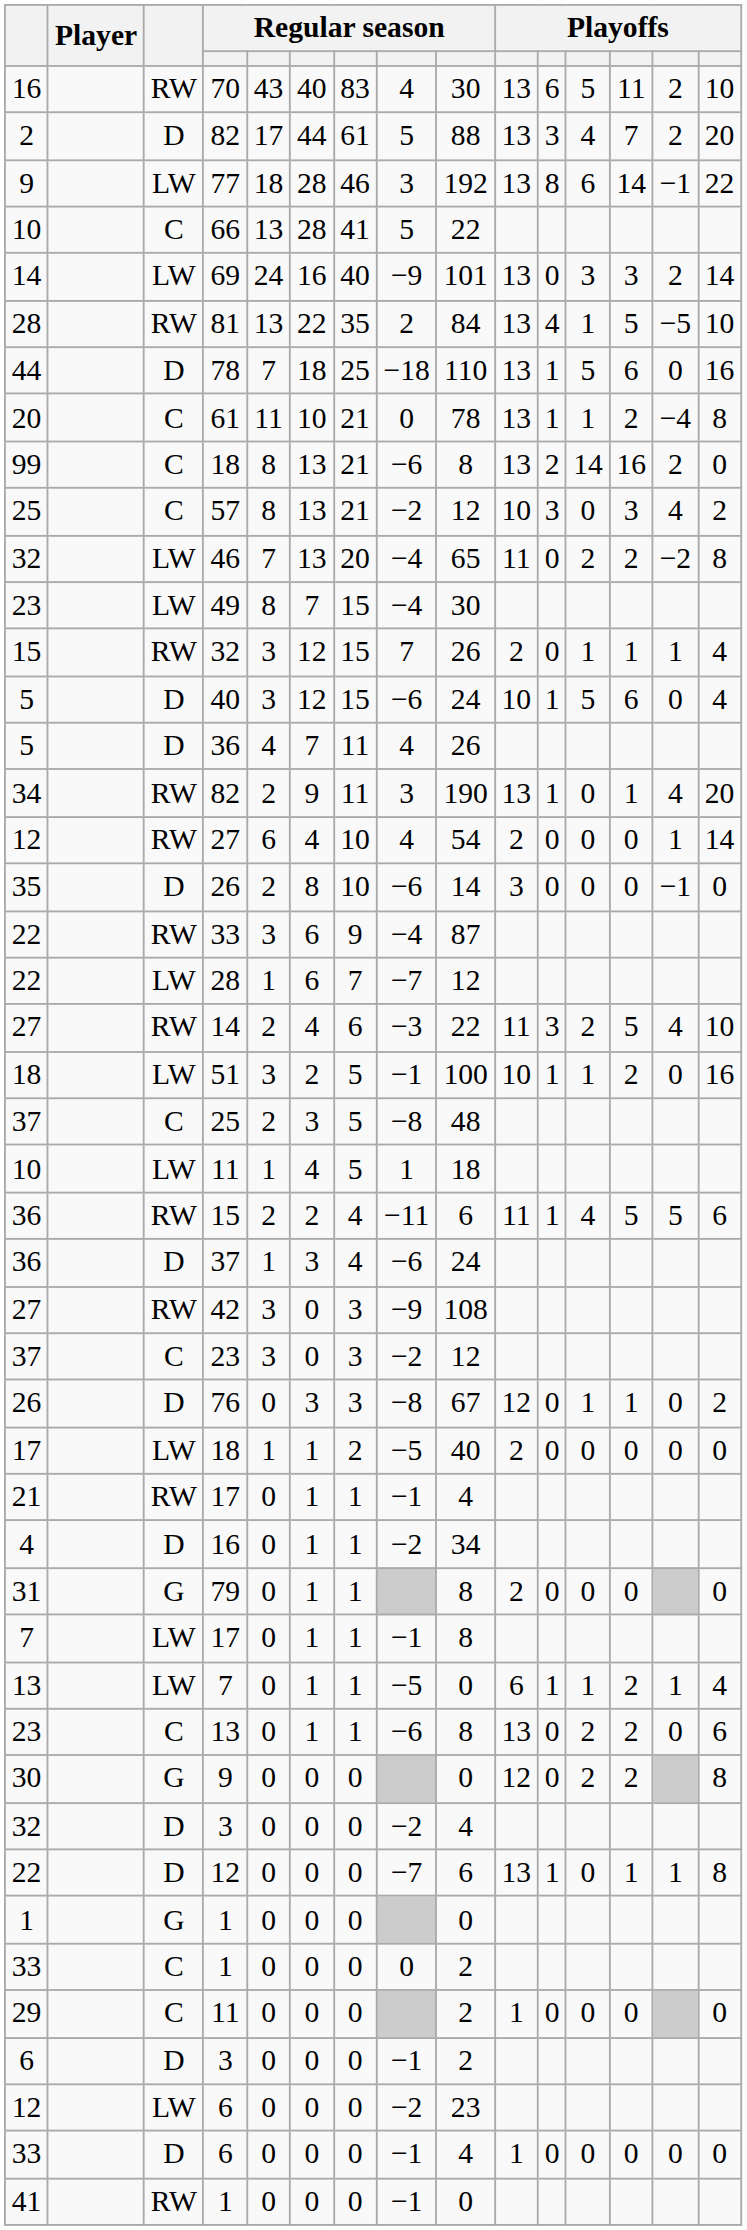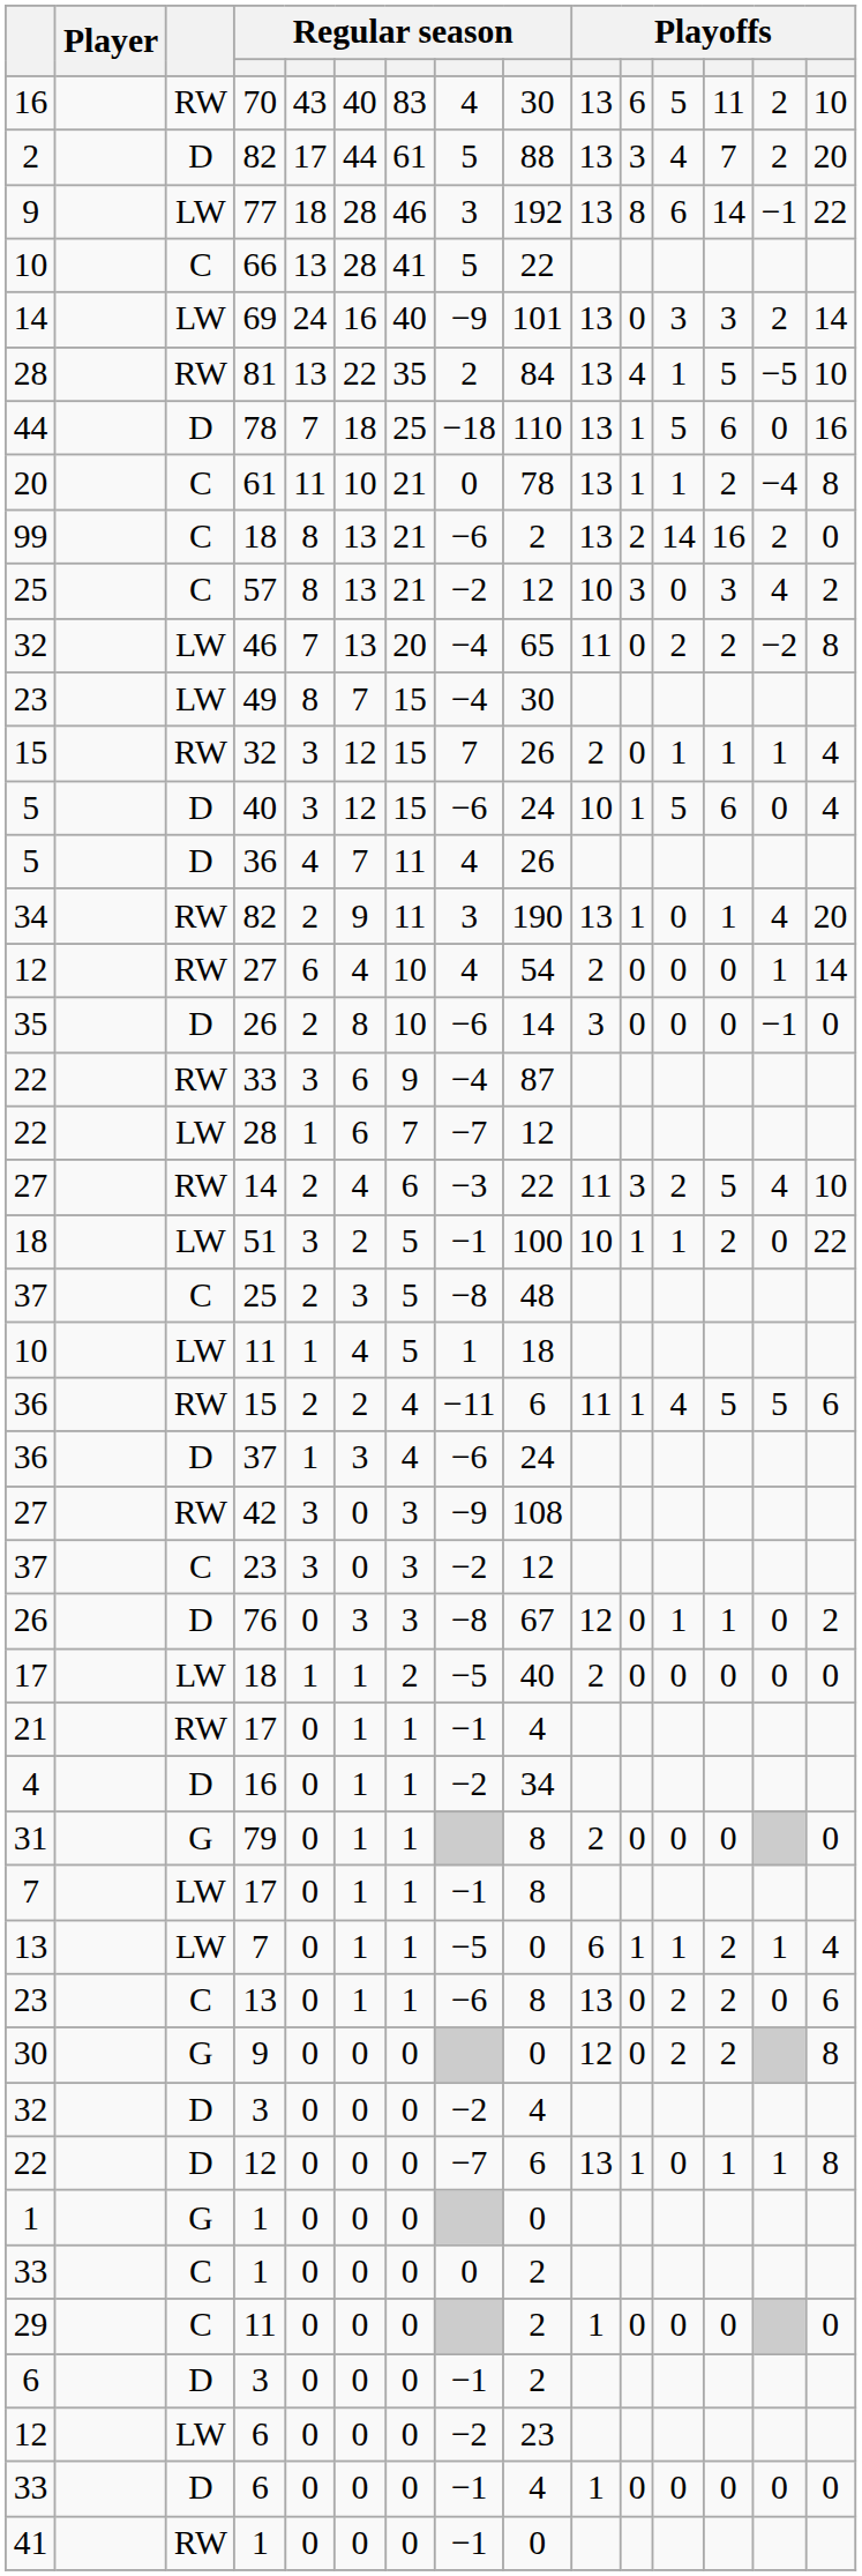99 / 18 | column 9: 8 -> 2
51 | column 15: 16 -> 22
